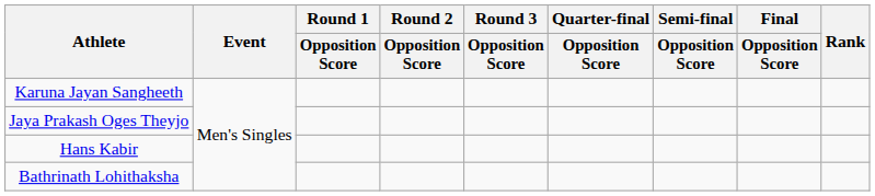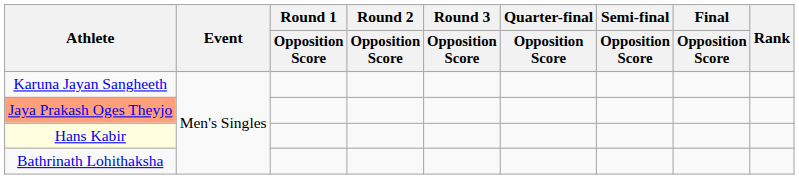Jaya Prakash Oges Theyjo | Athlete: no background -> lightsalmon background
Hans Kabir | Athlete: no background -> lightyellow background
